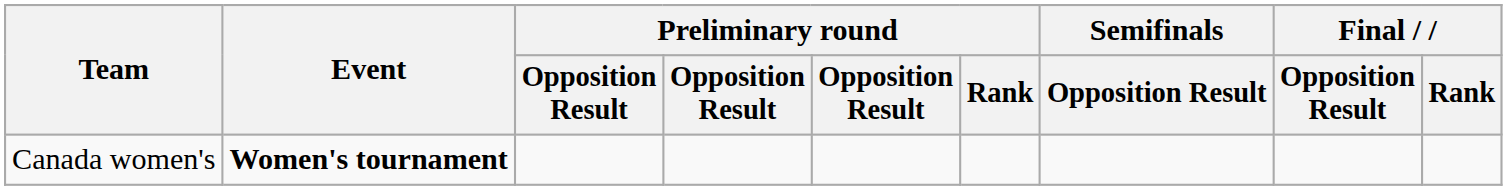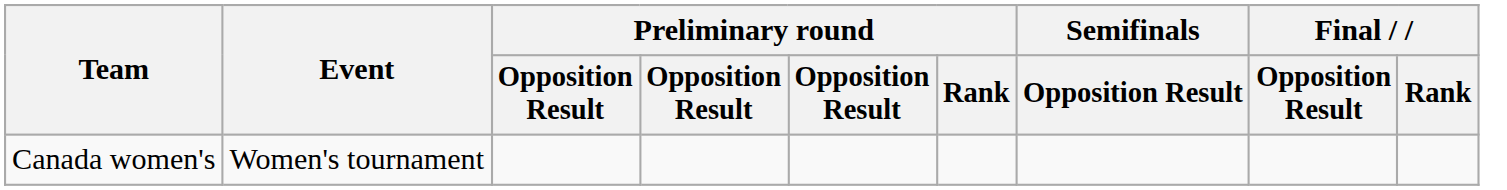Canada women's | Event: bold -> normal
